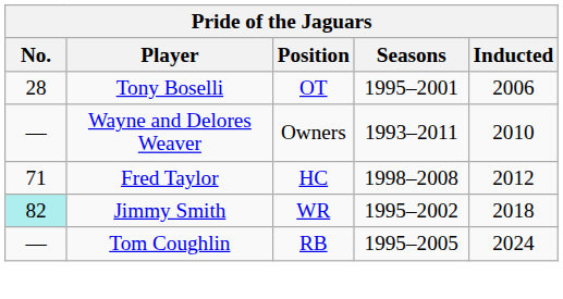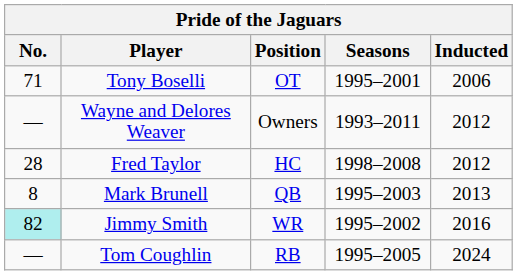Tony Boselli | No.: 28 -> 71
Wayne and Delores Weaver | Inducted: 2010 -> 2012
Fred Taylor | No.: 71 -> 28
+ row: 8 | Mark Brunell | QB | 1995–2003 | 2013
Jimmy Smith | Inducted: 2018 -> 2016
